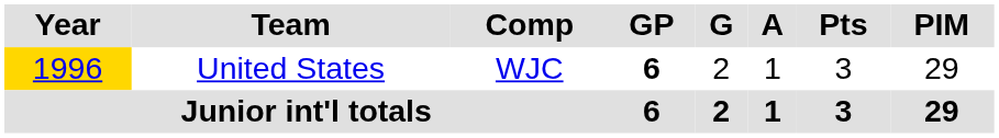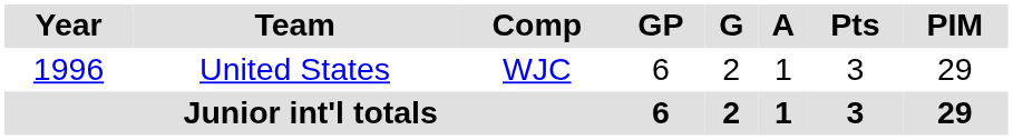United States | Year: gold background -> no background
United States | GP: bold -> normal
